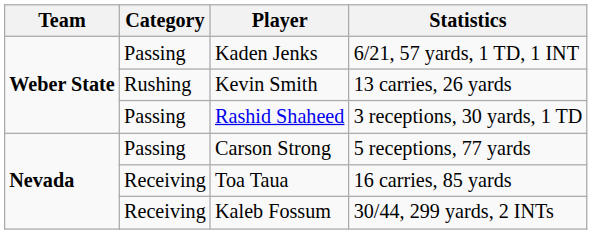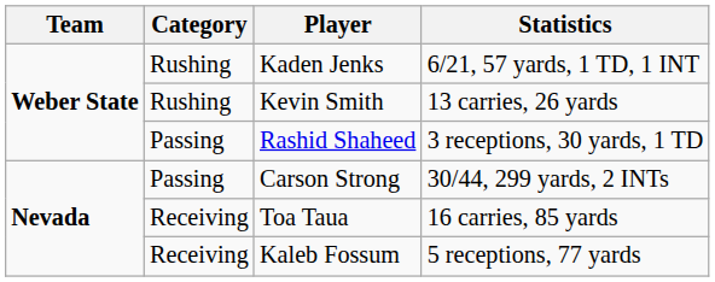Kaden Jenks | Category: Passing -> Rushing
Carson Strong | Statistics: 5 receptions, 77 yards -> 30/44, 299 yards, 2 INTs
Kaleb Fossum | Statistics: 30/44, 299 yards, 2 INTs -> 5 receptions, 77 yards
